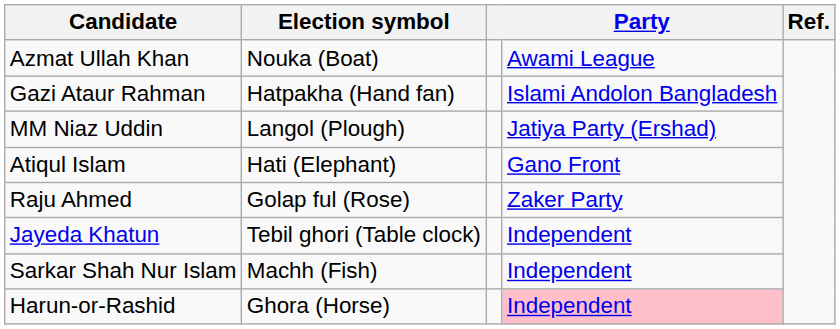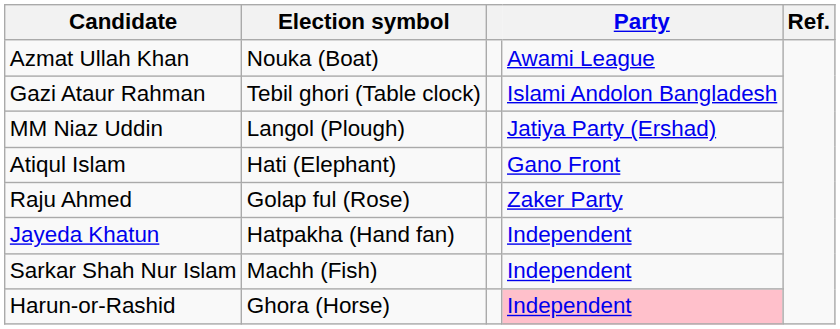Gazi Ataur Rahman | Election symbol: Hatpakha (Hand fan) -> Tebil ghori (Table clock)
Jayeda Khatun | Election symbol: Tebil ghori (Table clock) -> Hatpakha (Hand fan)
